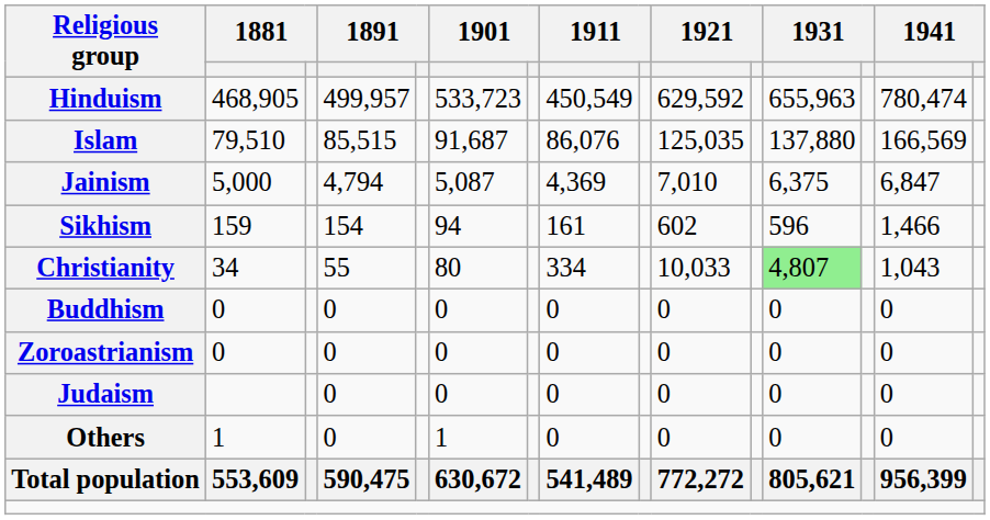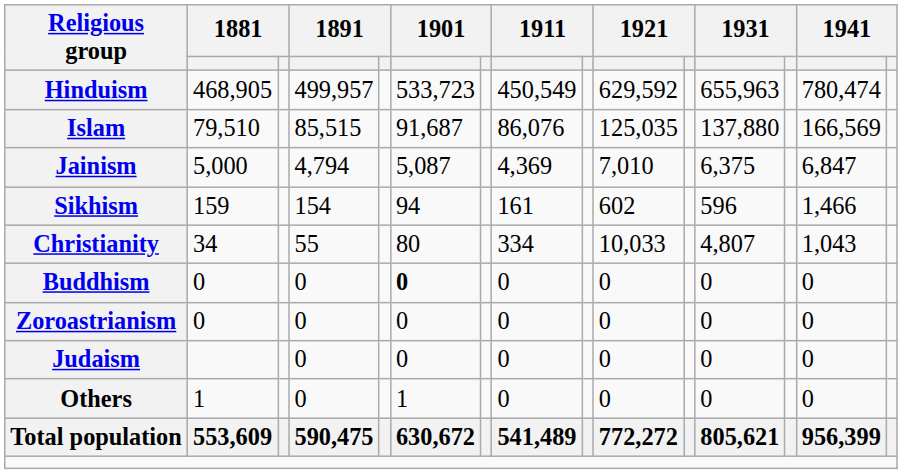Christianity | column 12: lightgreen background -> no background
Buddhism | column 6: normal -> bold
